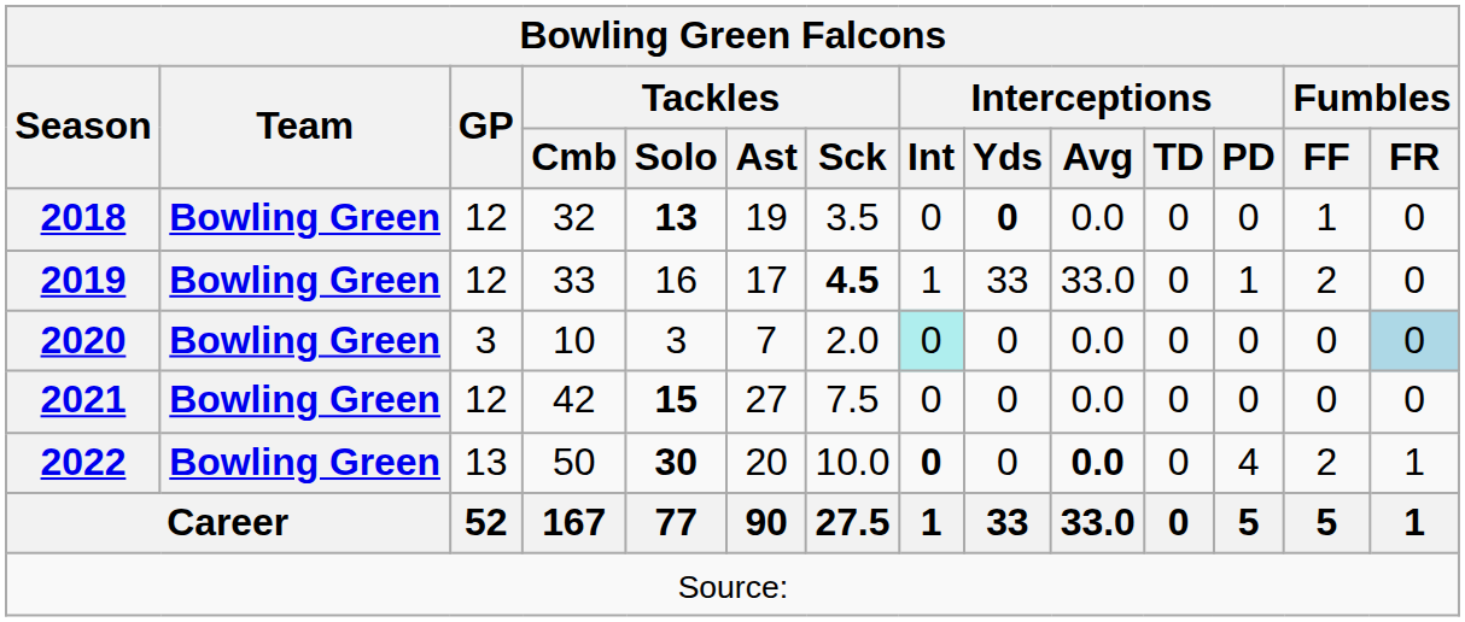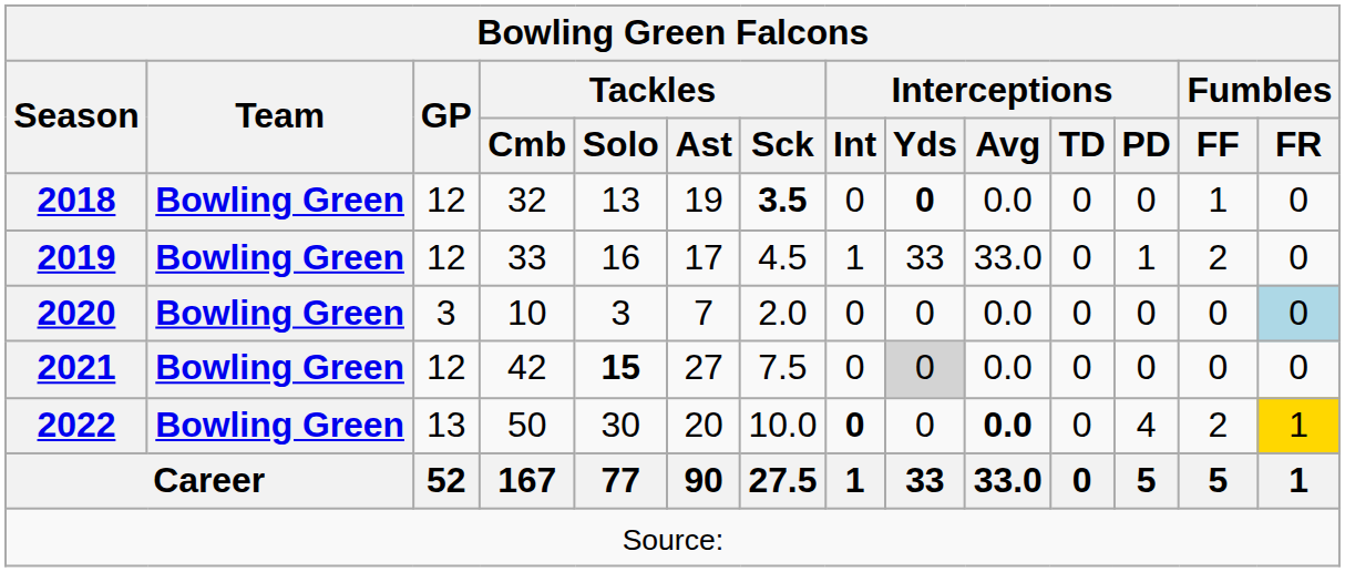2018 | Tackles / Solo: bold -> normal
2018 | Tackles / Sck: normal -> bold
2019 | Tackles / Sck: bold -> normal
2020 | Interceptions / Int: paleturquoise background -> no background
2021 | Interceptions / Yds: no background -> lightgrey background
2022 | Tackles / Solo: bold -> normal
2022 | Fumbles / FR: no background -> gold background
